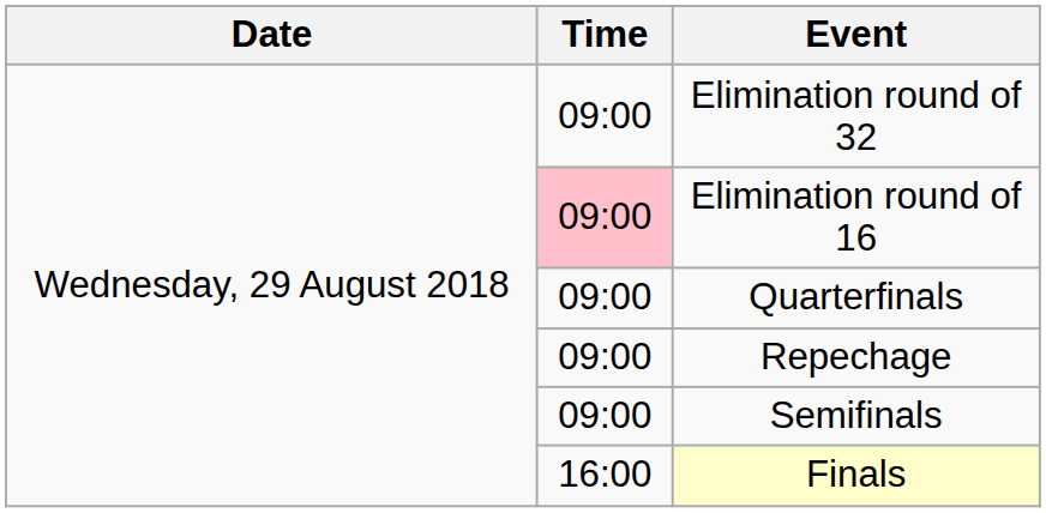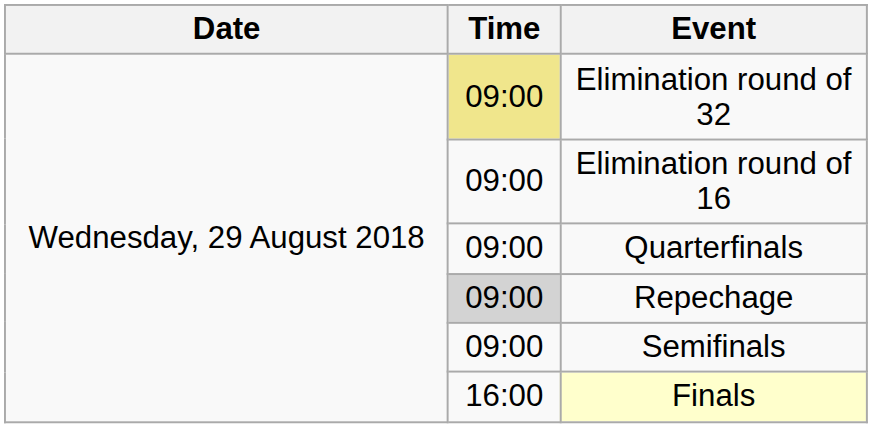Elimination round of 32 | Time: no background -> khaki background
Elimination round of 16 | Time: pink background -> no background
Repechage | Time: no background -> lightgrey background
